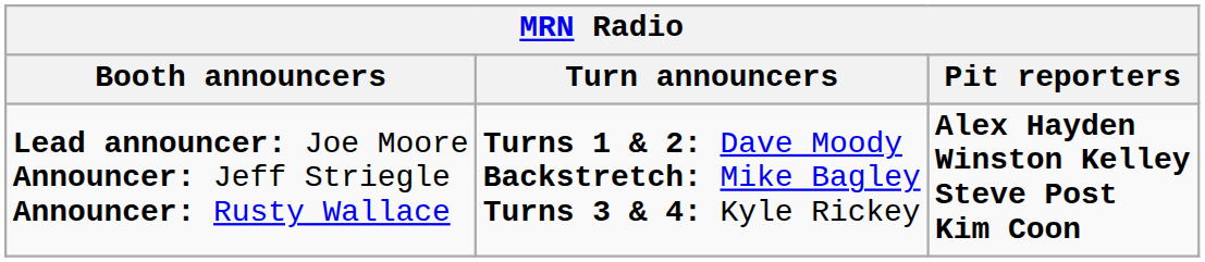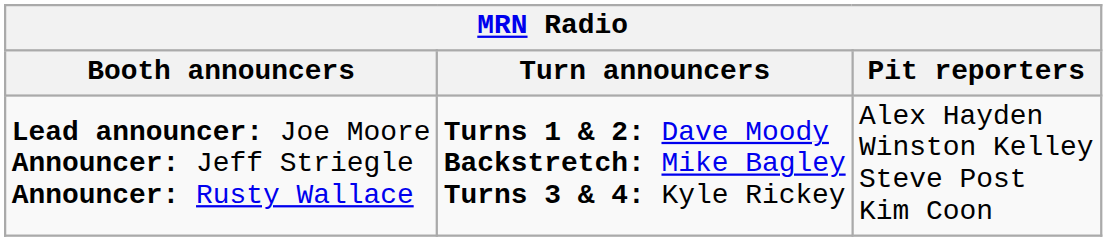row 3 | Pit reporters: bold -> normal
